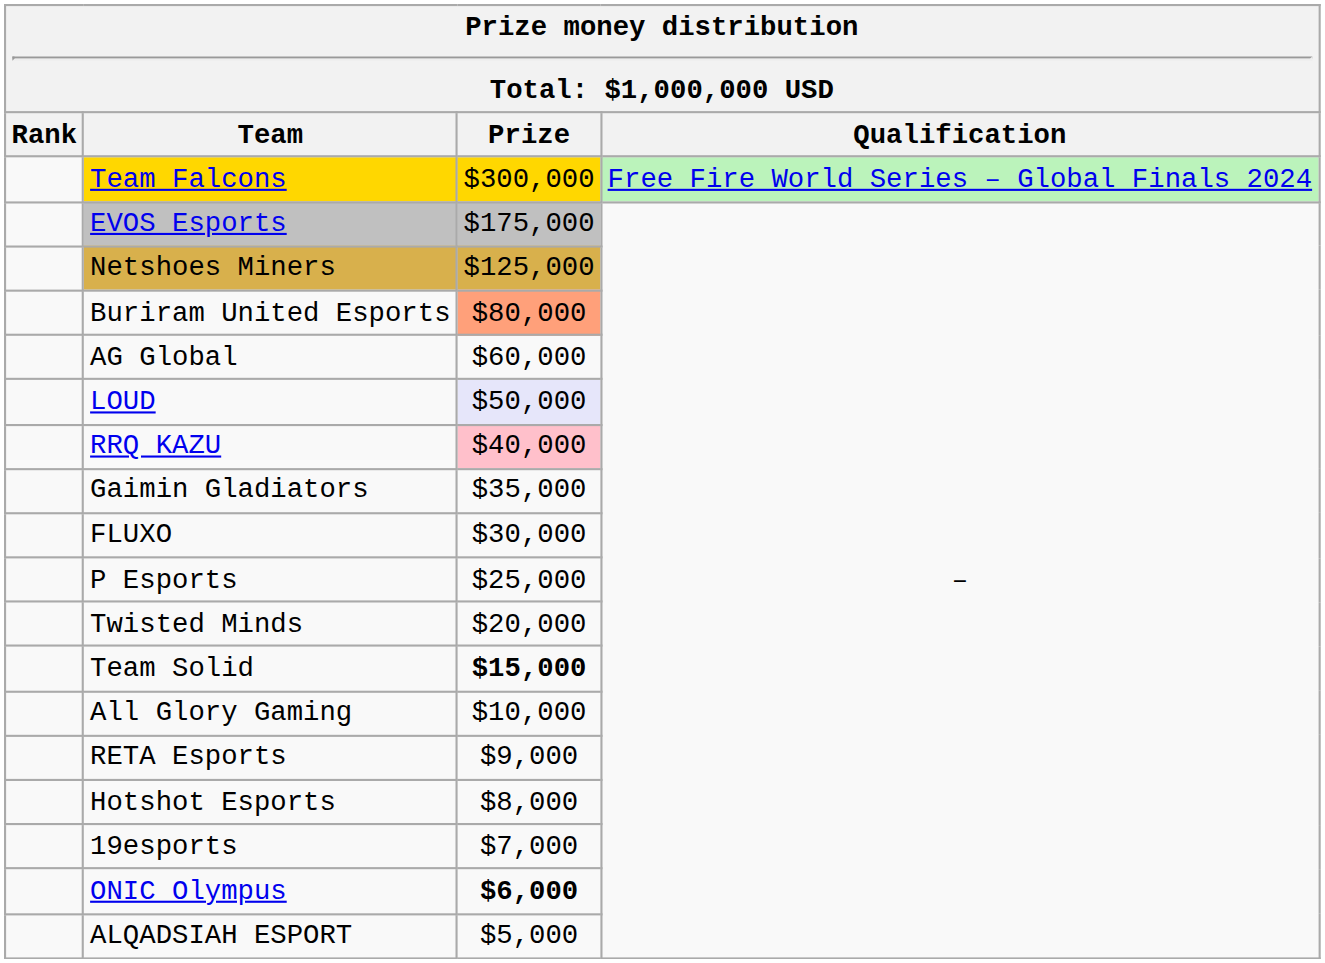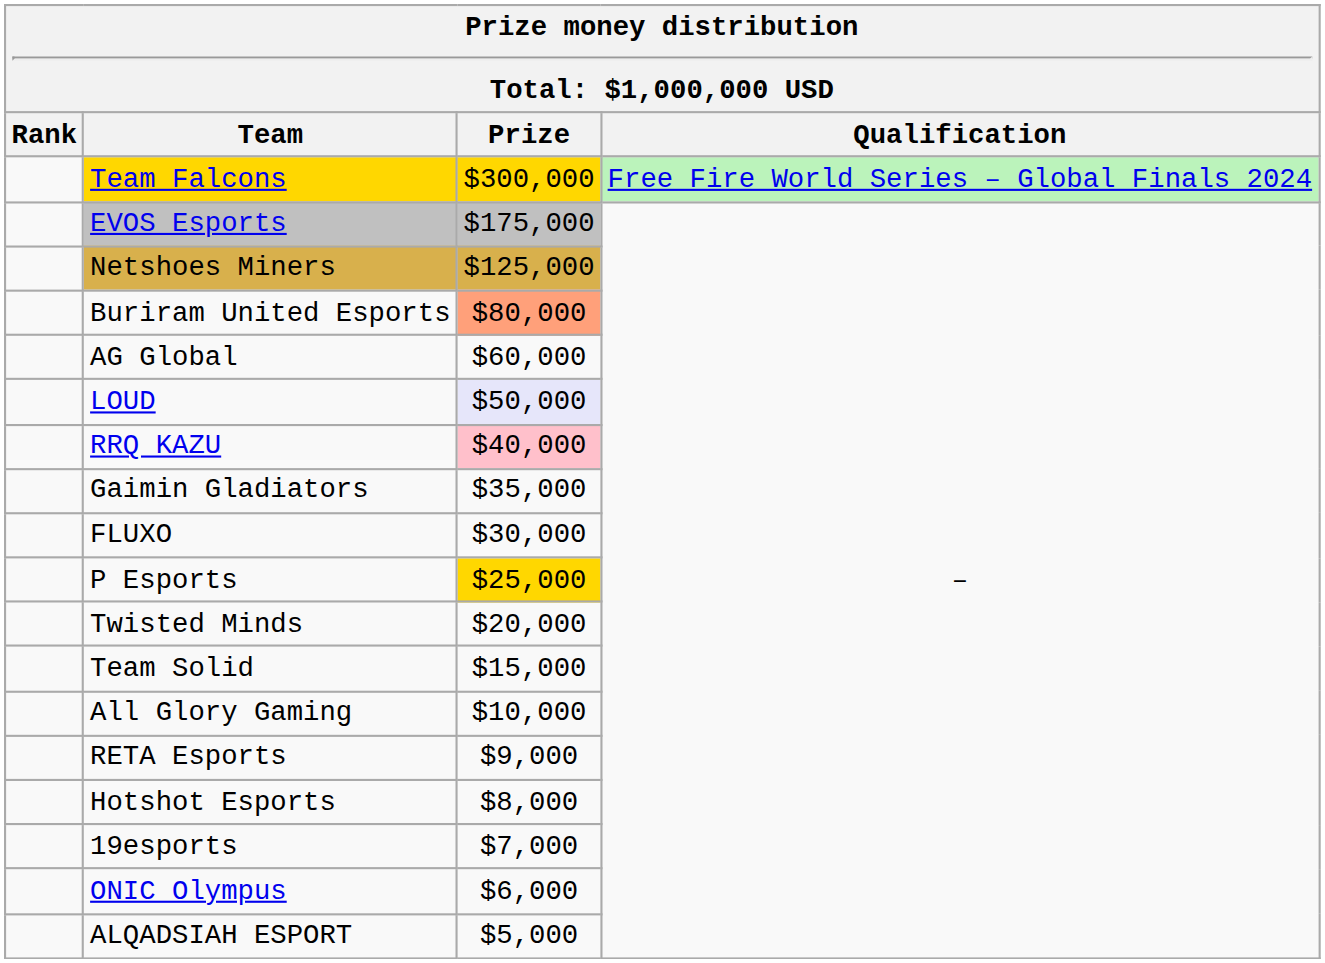P Esports | Prize: no background -> gold background
Team Solid | Prize: bold -> normal
ONIC Olympus | Prize: bold -> normal
